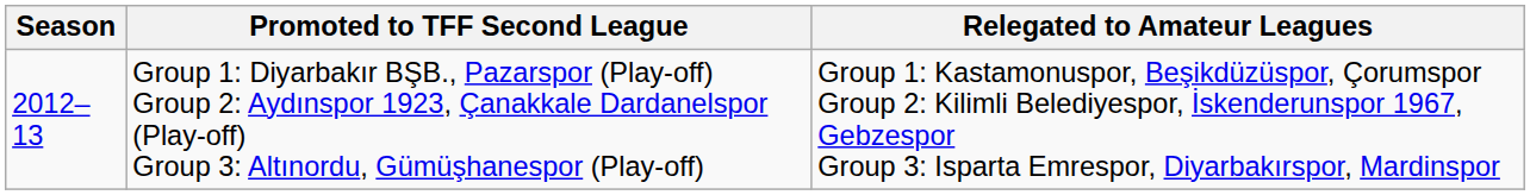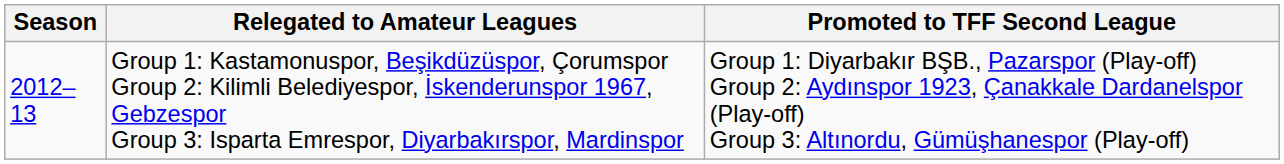columns swapped: Promoted to TFF Second League <-> Relegated to Amateur Leagues
